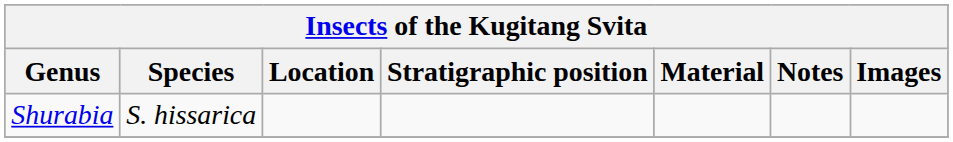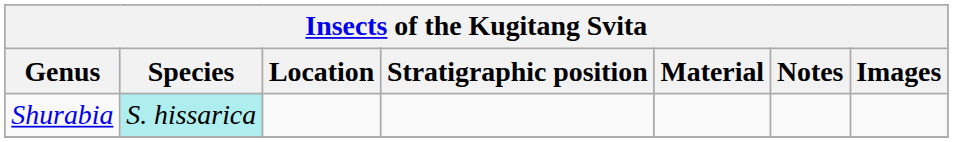Shurabia | Species: no background -> paleturquoise background
